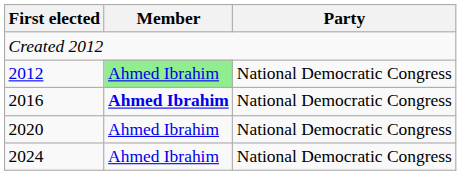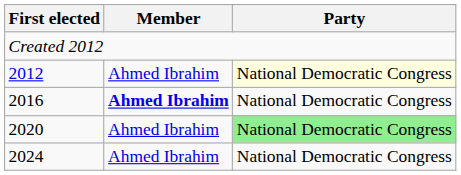2012 | Member: lightgreen background -> no background
2012 | Party: no background -> lightyellow background
2020 | Party: no background -> lightgreen background
